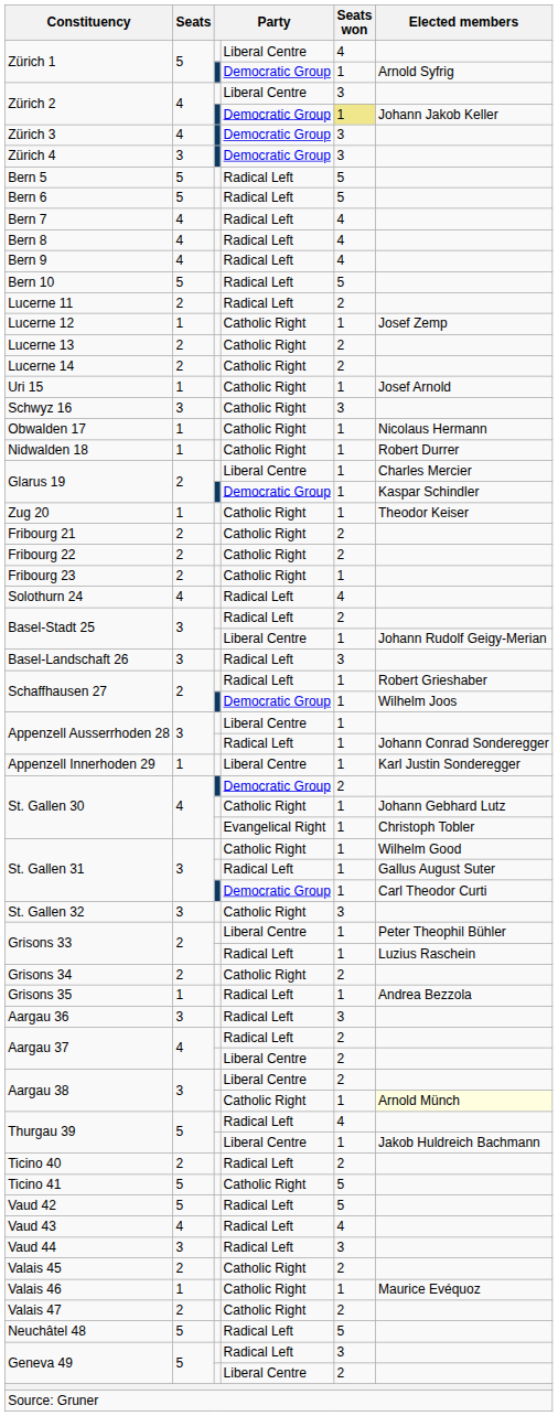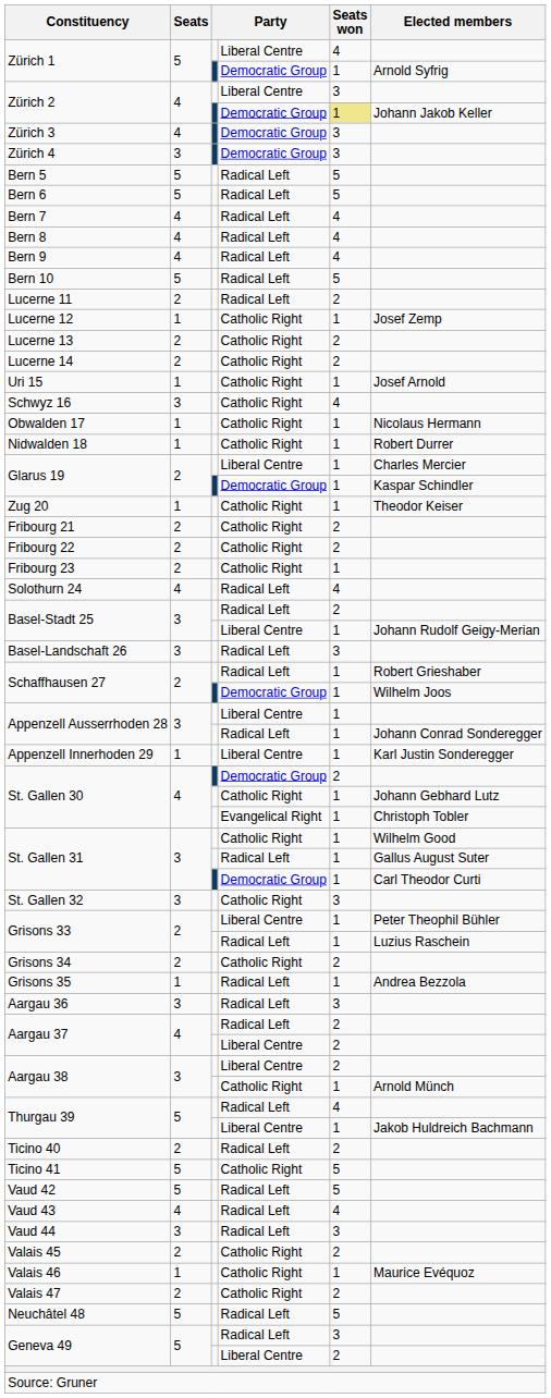Schwyz 16 | Seats won: 3 -> 4
Aargau 38 / Catholic Right | Elected members: lightyellow background -> no background
